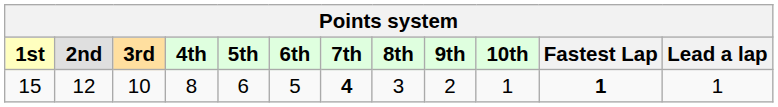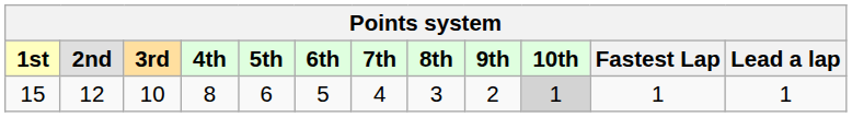15 | 7th: bold -> normal
15 | 10th: no background -> lightgrey background
15 | Fastest Lap: bold -> normal
